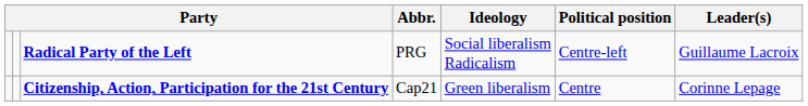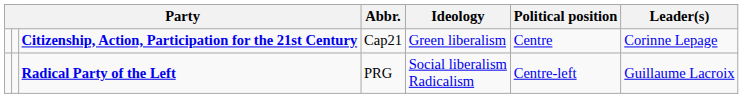rows swapped: Radical Party of the Left <-> Citizenship, Action, Participation for the 21st Century
